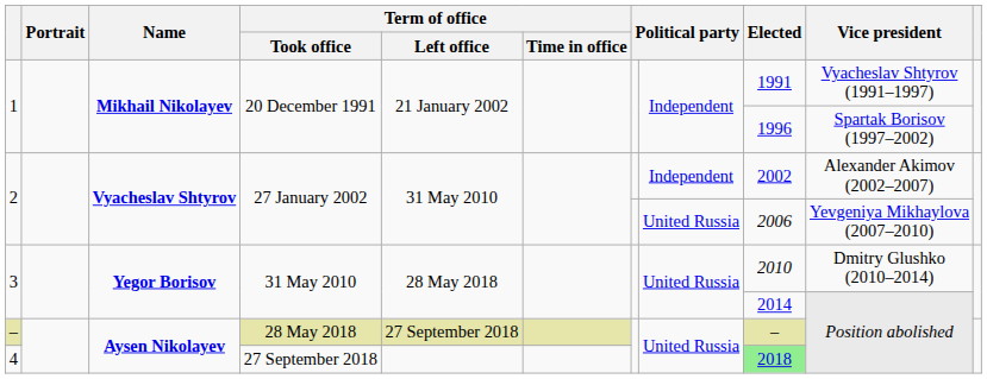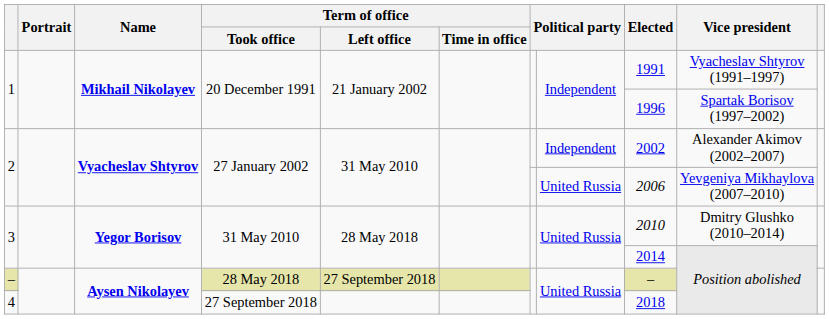4 | Elected: lightgreen background -> no background
